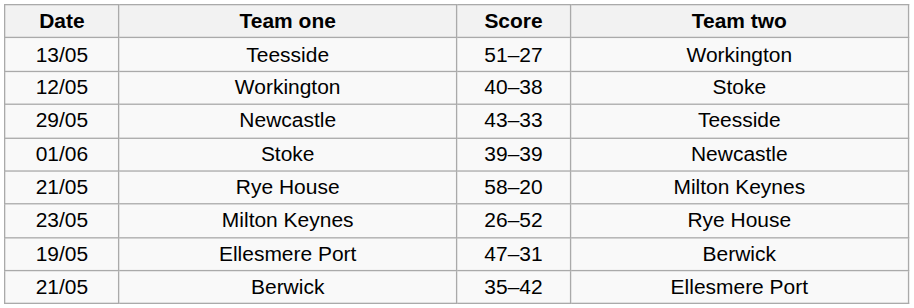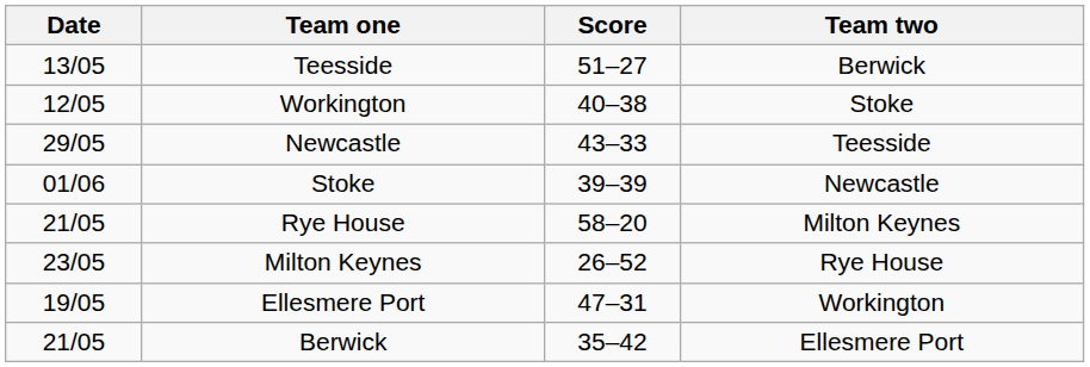row 2 | Team two: Workington -> Berwick
row 8 | Team two: Berwick -> Workington
